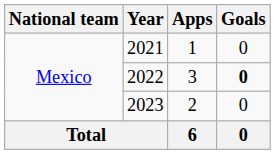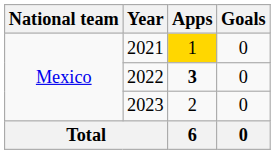2021 | Apps: no background -> gold background
2022 | Apps: normal -> bold
2022 | Goals: bold -> normal
